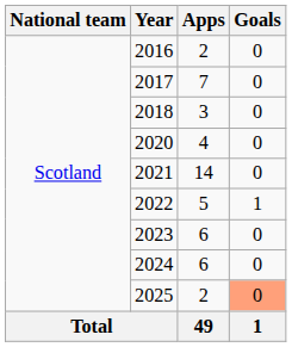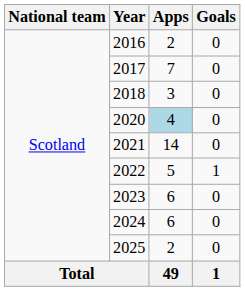2020 | Apps: no background -> lightblue background
2025 | Goals: lightsalmon background -> no background
